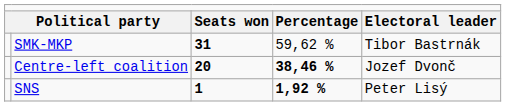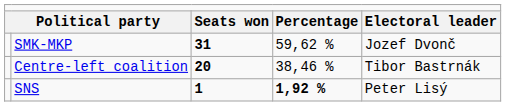SMK-MKP | column 5: Tibor Bastrnák -> Jozef Dvonč
Centre-left coalition | column 4: bold -> normal
Centre-left coalition | column 5: Jozef Dvonč -> Tibor Bastrnák
